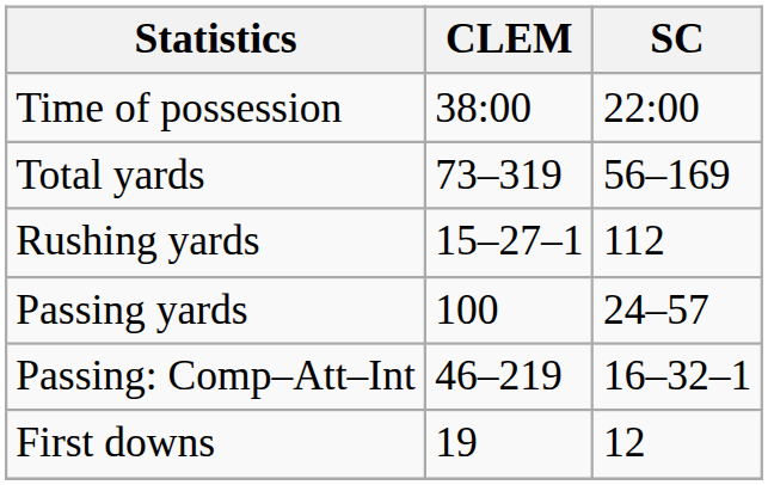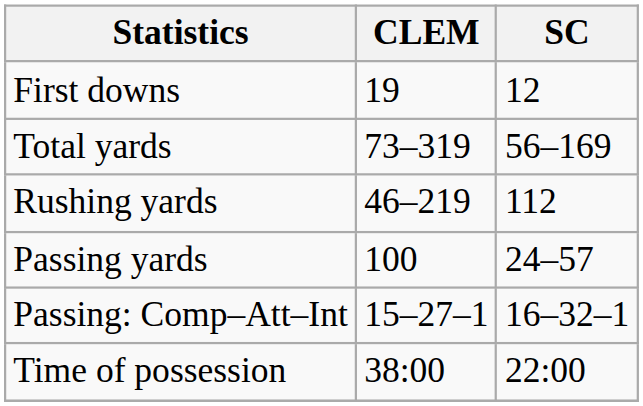rows swapped: First downs <-> Time of possession
Rushing yards | CLEM: 15–27–1 -> 46–219
Passing: Comp–Att–Int | CLEM: 46–219 -> 15–27–1
